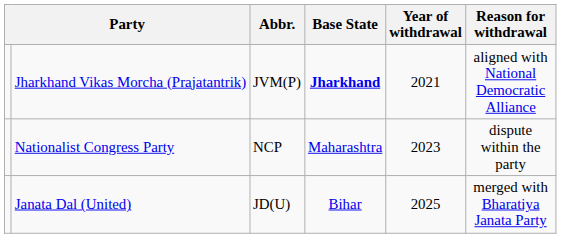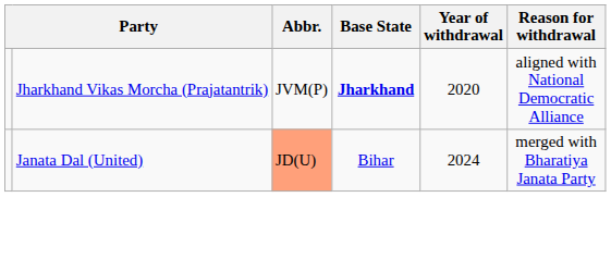Jharkhand Vikas Morcha (Prajatantrik) | Year of withdrawal: 2021 -> 2020
- row: Nationalist Congress Party | NCP | Maharashtra | 2023 | dispute within the party
Janata Dal (United) | Abbr.: no background -> lightsalmon background
Janata Dal (United) | Year of withdrawal: 2025 -> 2024
